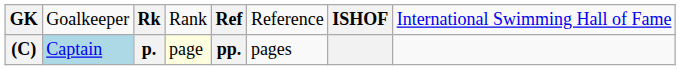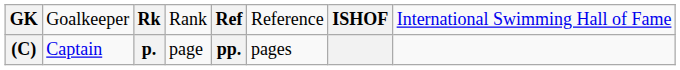(C) | column 2: lightblue background -> no background
(C) | column 4: lightyellow background -> no background
